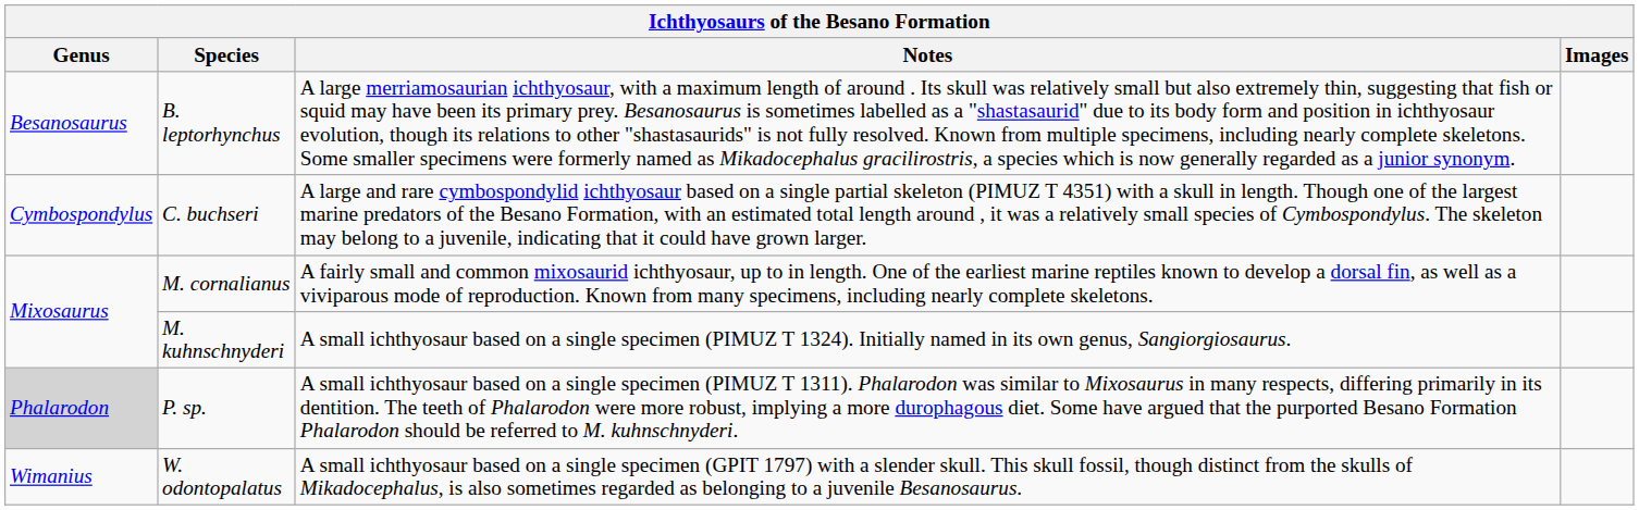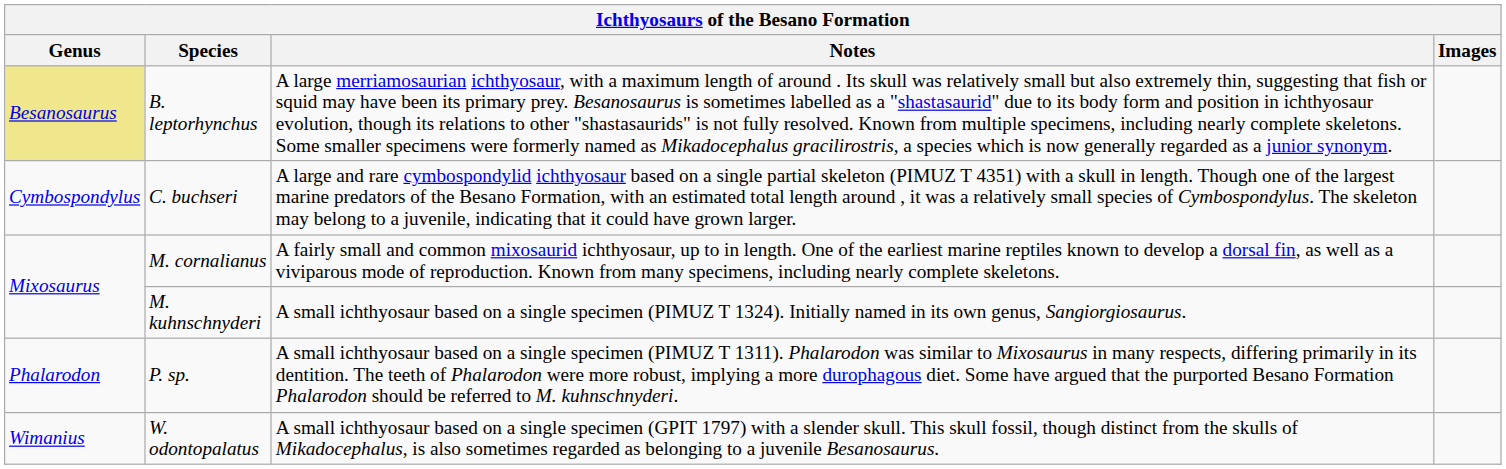B. leptorhynchus | Genus: no background -> khaki background
P. sp. | Genus: lightgrey background -> no background
